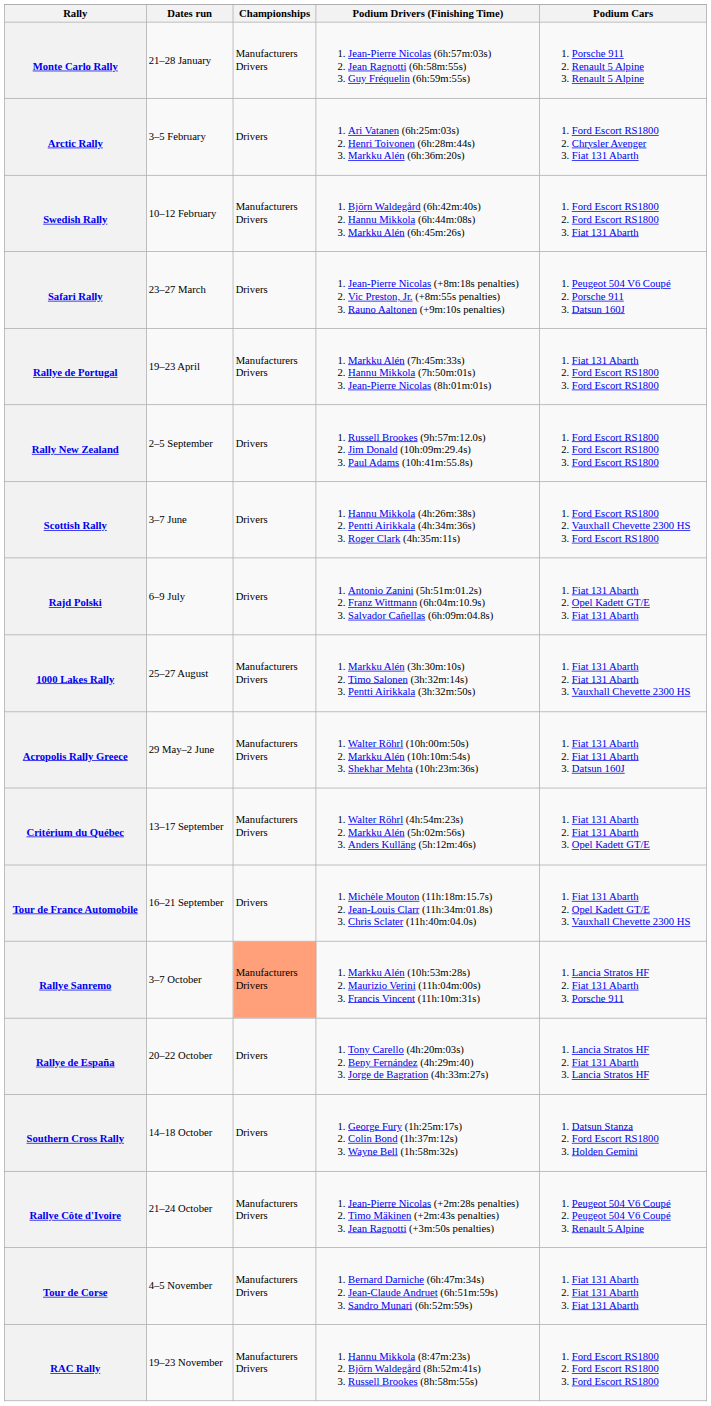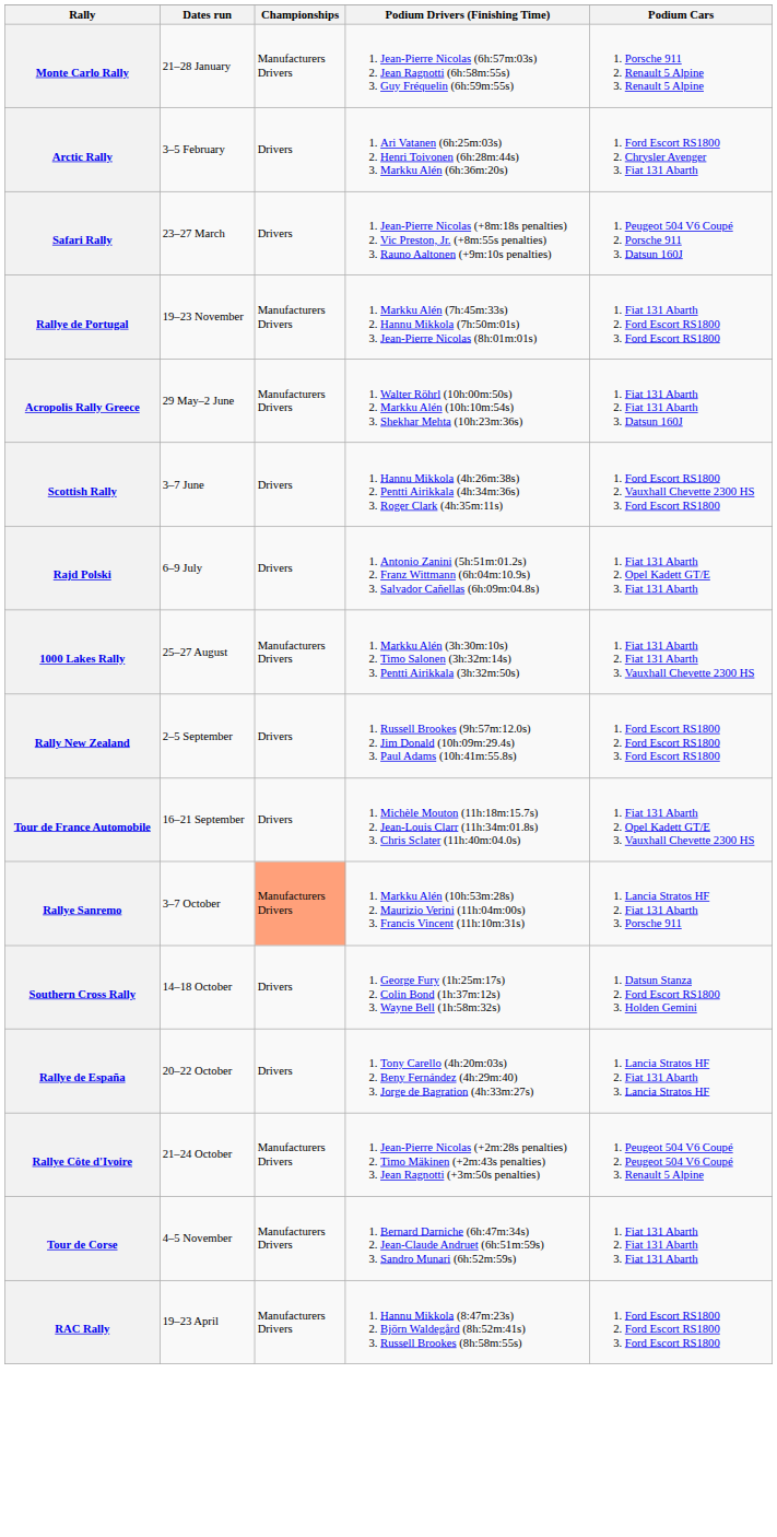- row: Swedish Rally | 10–12 February | Manufacturers Drivers | Björn Waldegård (6h:42m:40s) Hannu Mikkola (6h:44m:08s) Markku Alén (6h:45m:26s) | Ford Escort RS1800 Ford Escort RS1800 Fiat 131 Abarth
Rallye de Portugal | Dates run: 19–23 April -> 19–23 November
rows swapped: Acropolis Rally Greece <-> Rally New Zealand
- row: Critérium du Québec | 13–17 September | Manufacturers Drivers | Walter Röhrl (4h:54m:23s) Markku Alén (5h:02m:56s) Anders Kulläng (5h:12m:46s) | Fiat 131 Abarth Fiat 131 Abarth Opel Kadett GT/E
rows swapped: Southern Cross Rally <-> Rallye de España
RAC Rally | Dates run: 19–23 November -> 19–23 April
